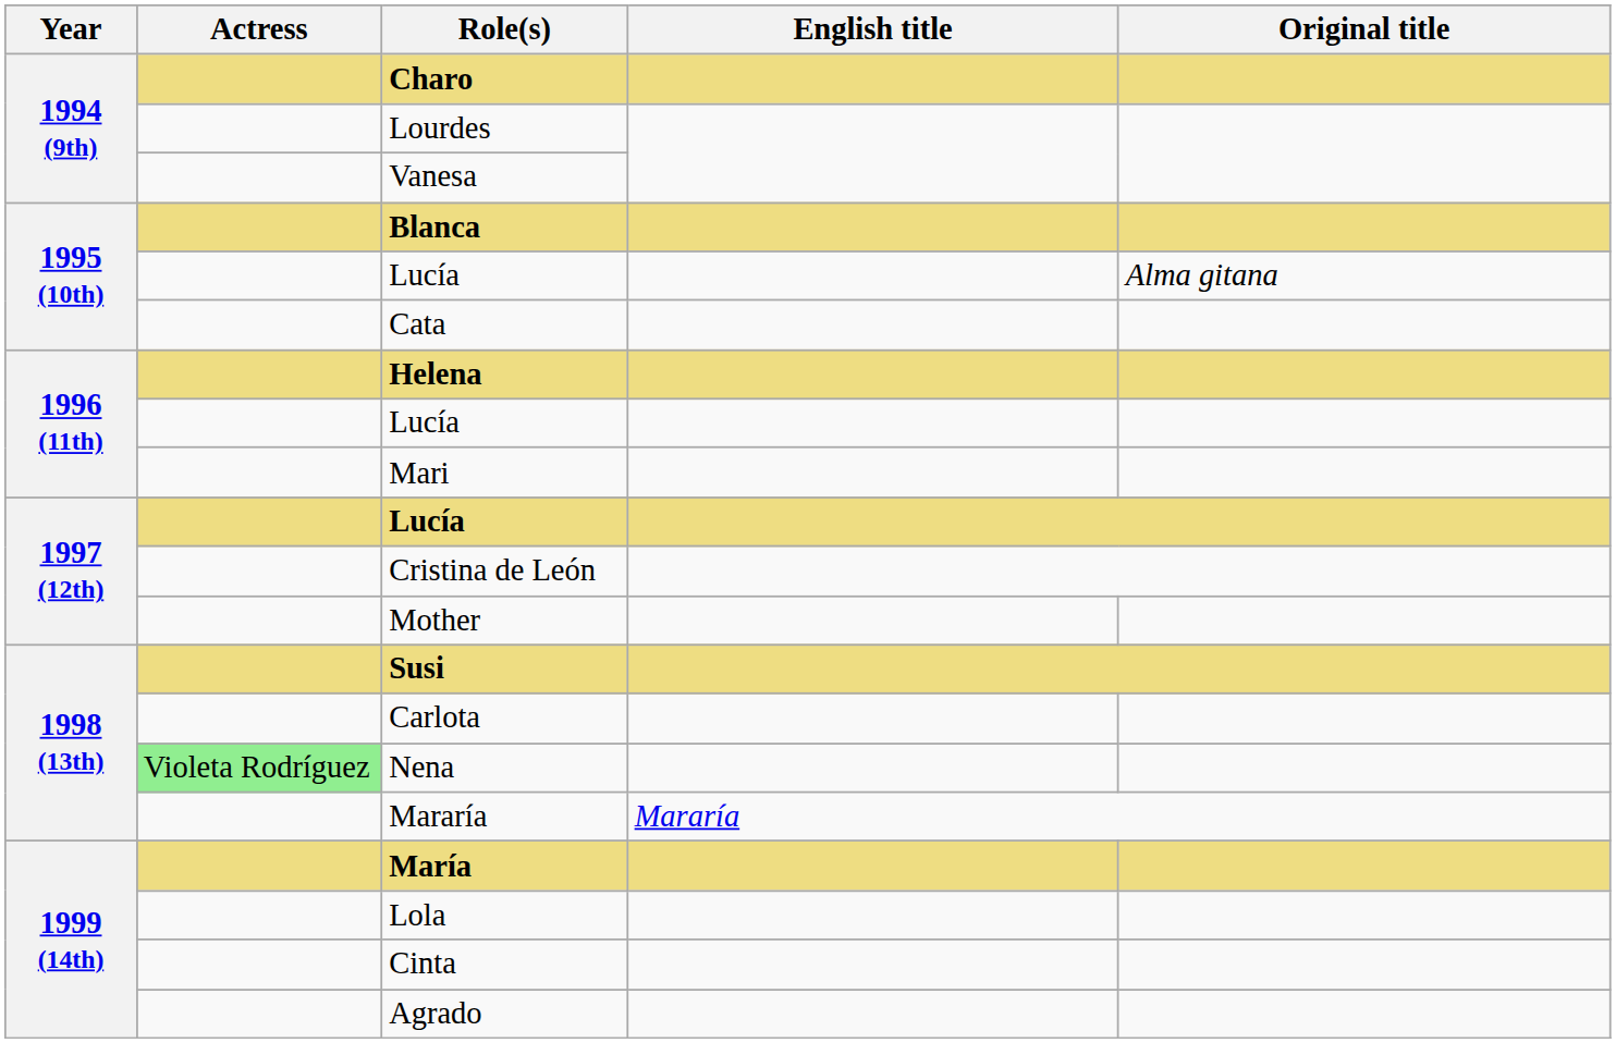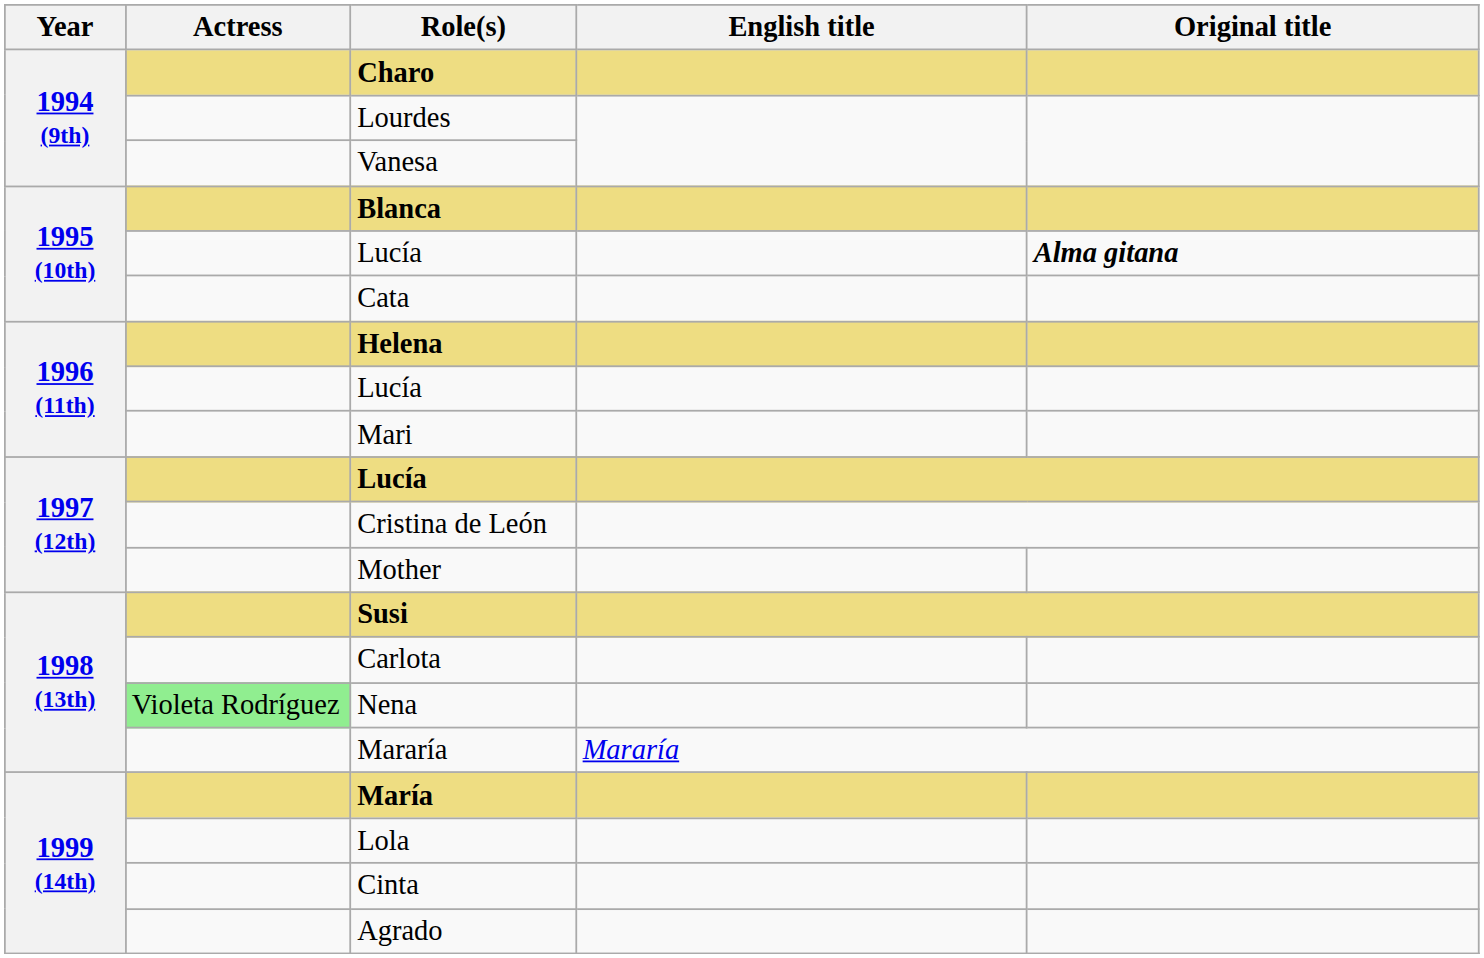1995 (10th) / Lucía | Original title: normal -> bold
